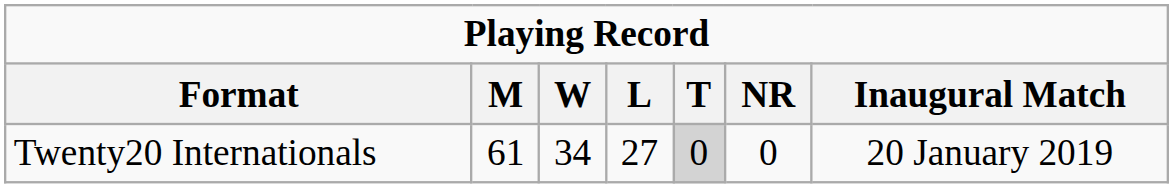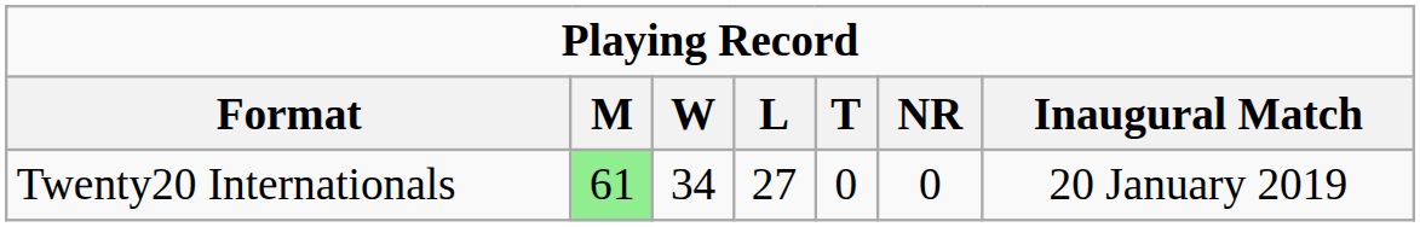Twenty20 Internationals | M: no background -> lightgreen background
Twenty20 Internationals | T: lightgrey background -> no background
